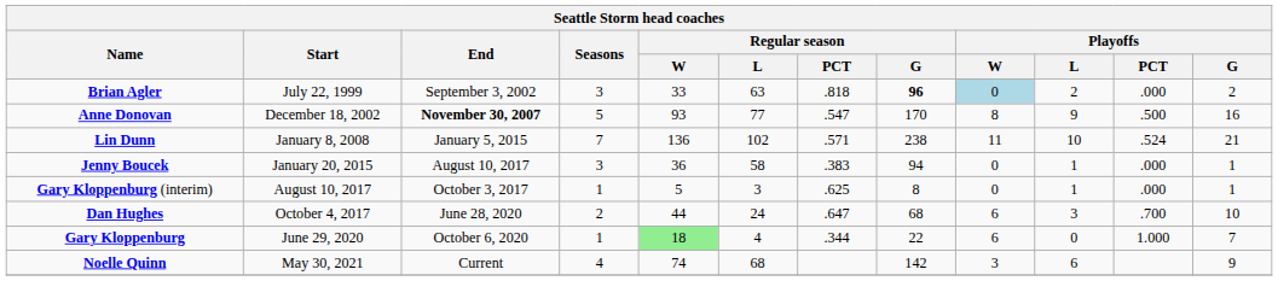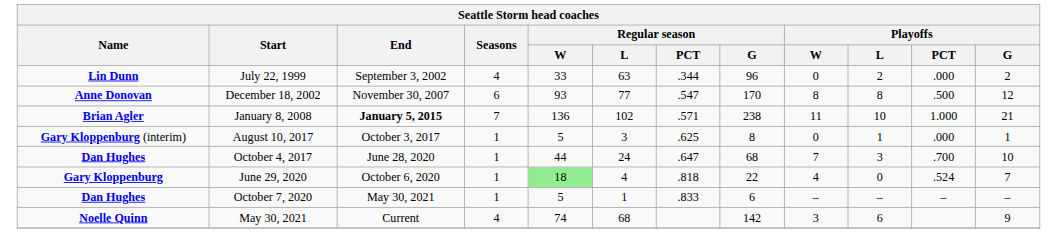July 22, 1999 | Name: Brian Agler -> Lin Dunn
July 22, 1999 | Seasons: 3 -> 4
July 22, 1999 | Regular season / PCT: .818 -> .344
July 22, 1999 | Regular season / G: bold -> normal
July 22, 1999 | Playoffs / W: lightblue background -> no background
December 18, 2002 | End: bold -> normal
December 18, 2002 | Seasons: 5 -> 6
December 18, 2002 | Playoffs / L: 9 -> 8
December 18, 2002 | Playoffs / G: 16 -> 12
January 8, 2008 | Name: Lin Dunn -> Brian Agler
January 8, 2008 | End: normal -> bold
January 8, 2008 | Playoffs / PCT: .524 -> 1.000
- row: Jenny Boucek | January 20, 2015 | August 10, 2017 | 3 | 36 | 58 | .383 | 94 | 0 | 1 | .000 | 1
October 4, 2017 | Seasons: 2 -> 1
October 4, 2017 | Playoffs / W: 6 -> 7
June 29, 2020 | Regular season / PCT: .344 -> .818
June 29, 2020 | Playoffs / W: 6 -> 4
June 29, 2020 | Playoffs / PCT: 1.000 -> .524
+ row: Dan Hughes | October 7, 2020 | May 30, 2021 | 1 | 5 | 1 | .833 | 6 | – | – | – | –
